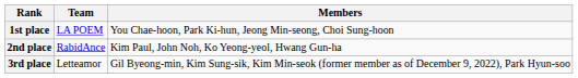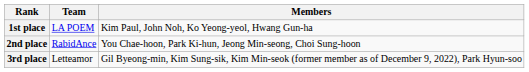1st place | Members: You Chae-hoon, Park Ki-hun, Jeong Min-seong, Choi Sung-hoon -> Kim Paul, John Noh, Ko Yeong-yeol, Hwang Gun-ha
2nd place | Members: Kim Paul, John Noh, Ko Yeong-yeol, Hwang Gun-ha -> You Chae-hoon, Park Ki-hun, Jeong Min-seong, Choi Sung-hoon
